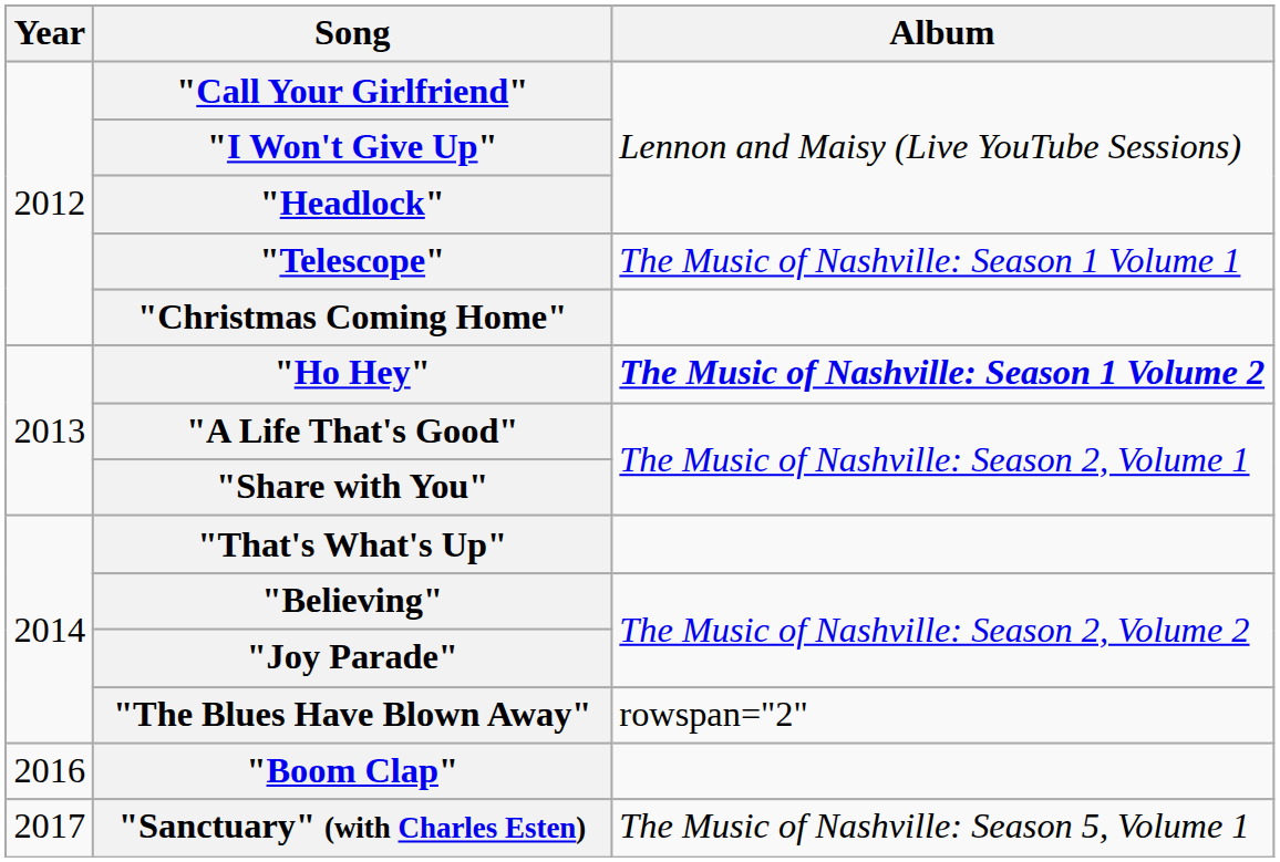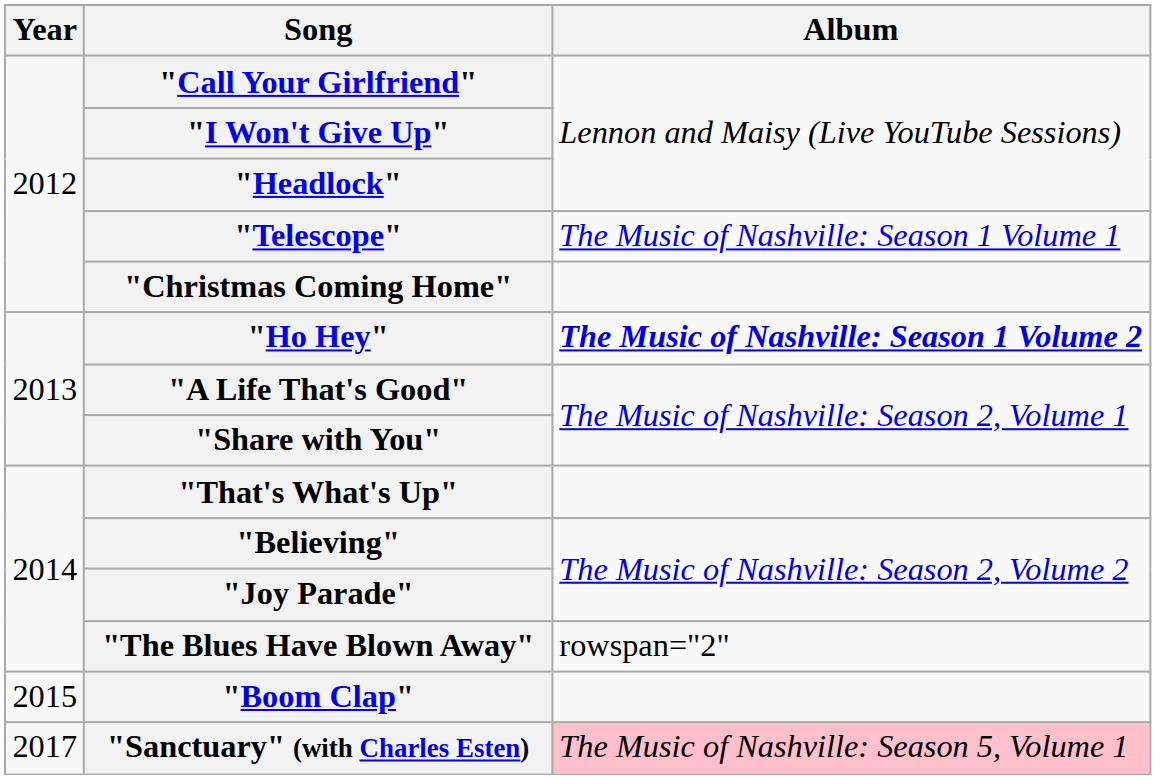"Boom Clap" | Year: 2016 -> 2015
"Sanctuary" (with Charles Esten) | Album: no background -> pink background
